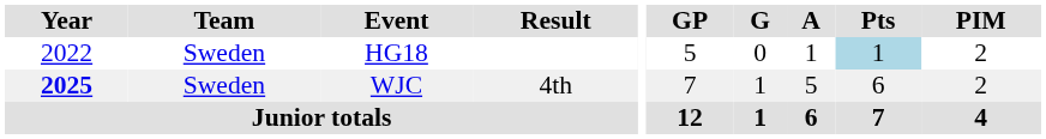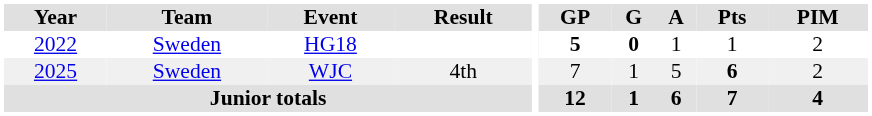HG18 | GP: normal -> bold
HG18 | G: normal -> bold
HG18 | Pts: lightblue background -> no background
WJC | Year: bold -> normal
WJC | Pts: normal -> bold
